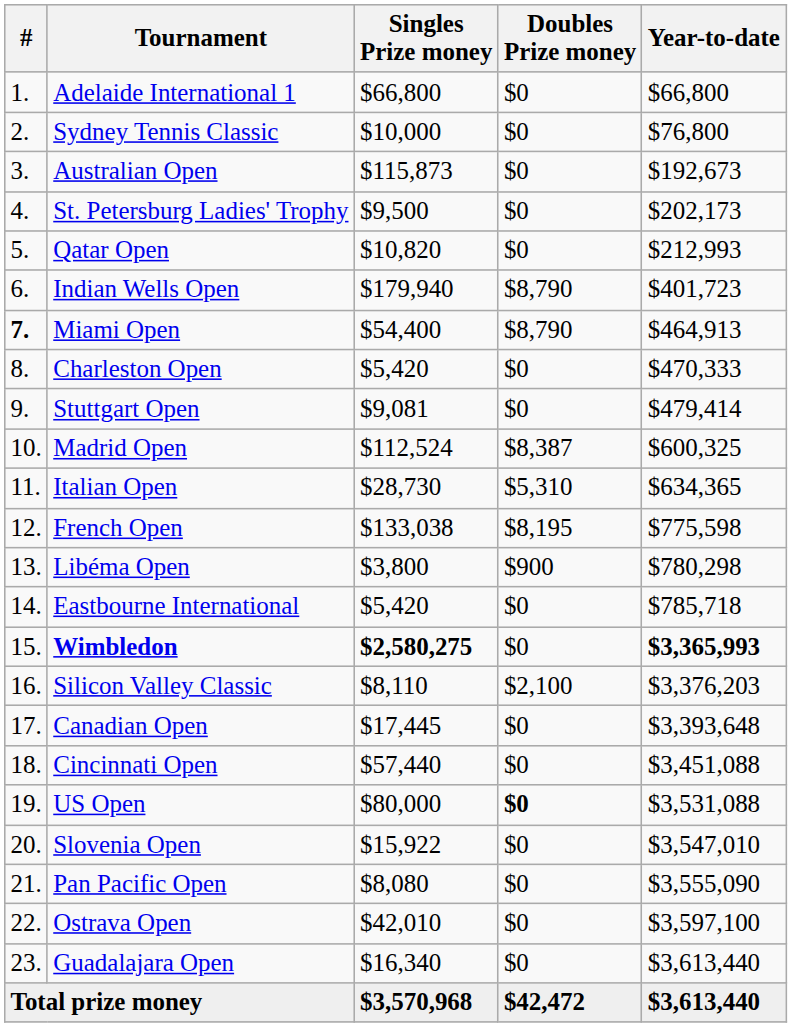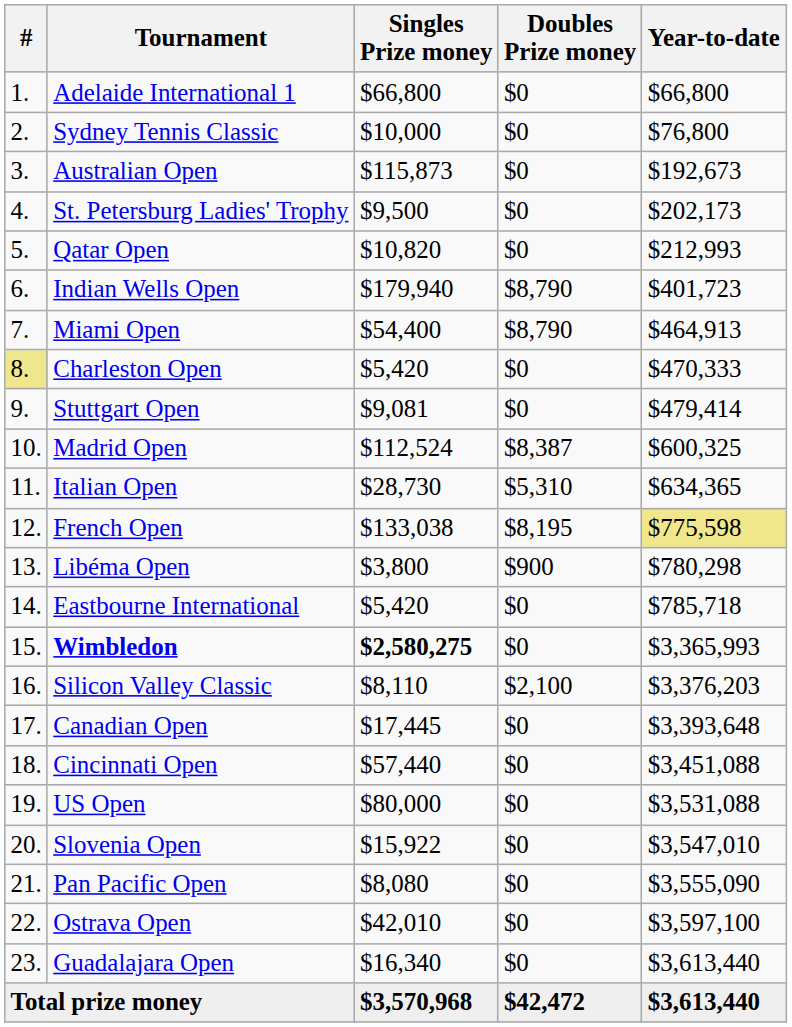Miami Open | #: bold -> normal
Charleston Open | #: no background -> khaki background
French Open | Year-to-date: no background -> khaki background
Wimbledon | Year-to-date: bold -> normal
US Open | Doubles Prize money: bold -> normal
